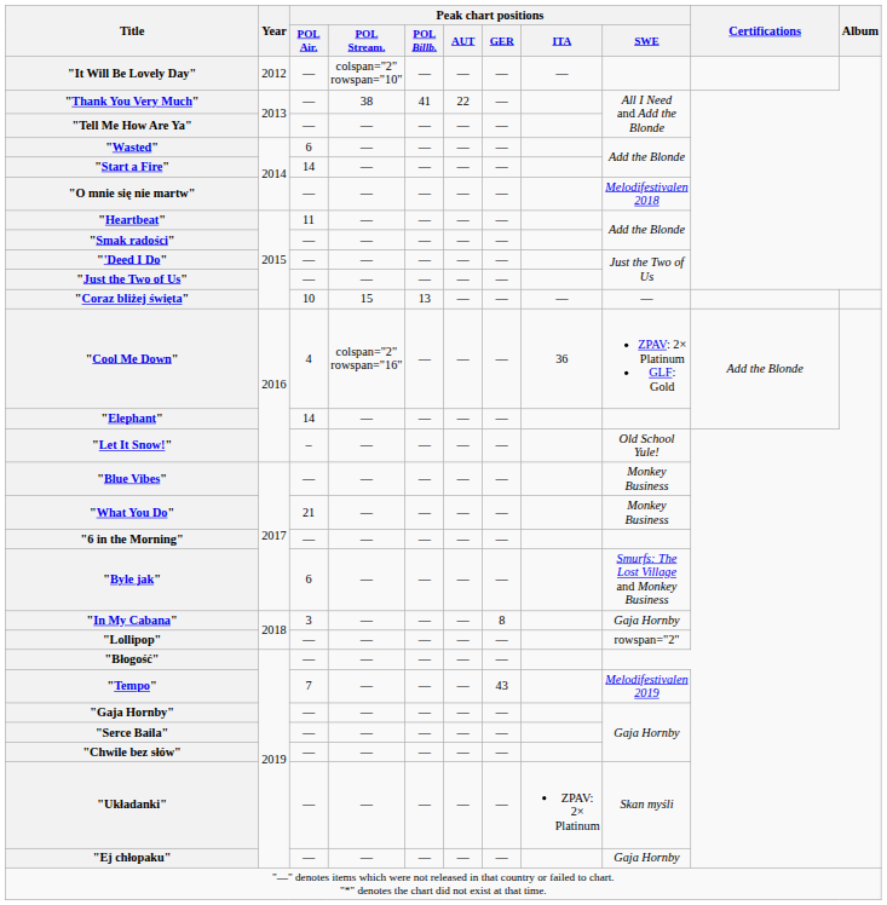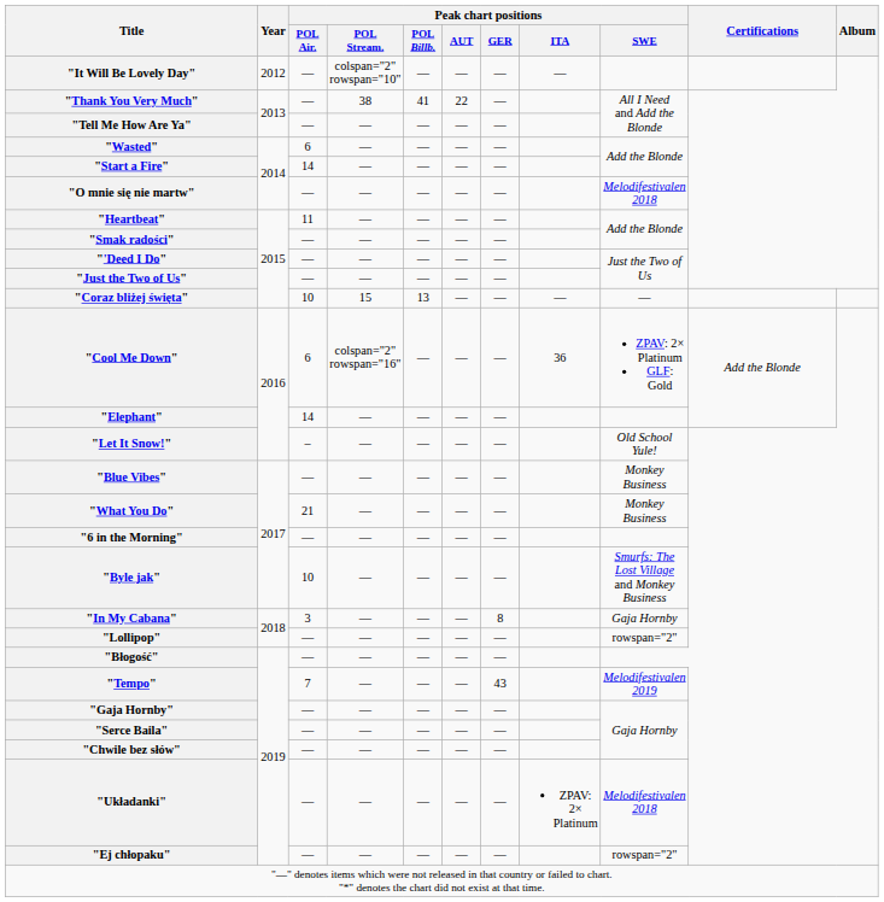"Cool Me Down" | Peak chart positions / POL Air.: 4 -> 6
"Byle jak" | Peak chart positions / POL Air.: 6 -> 10
"Układanki" | Peak chart positions / SWE: Skan myśli -> Melodifestivalen 2018
"Ej chłopaku" | Peak chart positions / SWE: Gaja Hornby -> rowspan="2"
